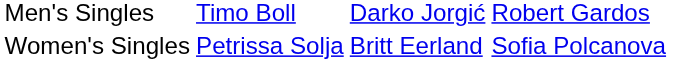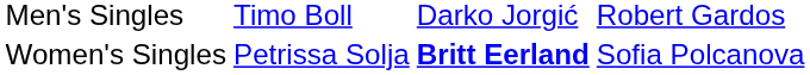Women's Singles | column 3: normal -> bold
